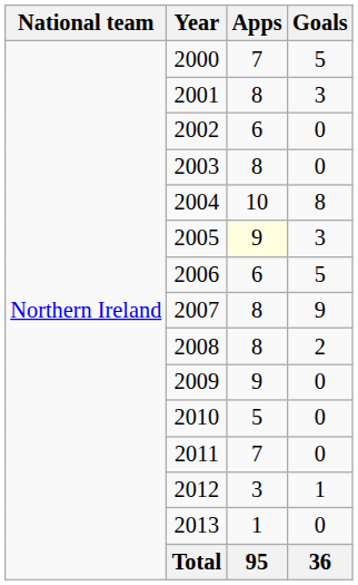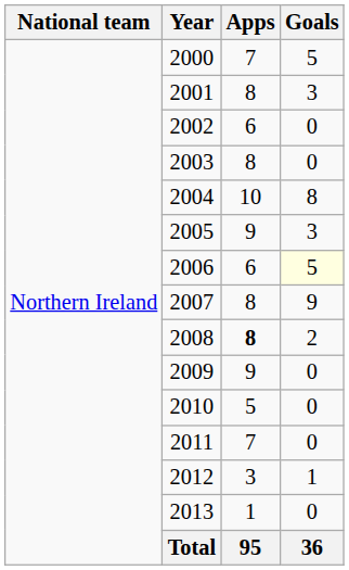2005 | Apps: lightyellow background -> no background
2006 | Goals: no background -> lightyellow background
2008 | Apps: normal -> bold
